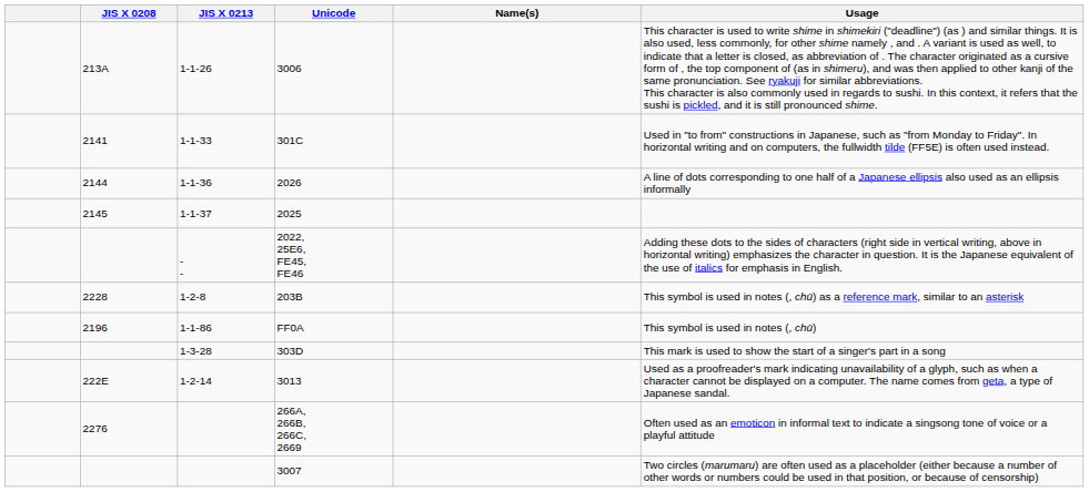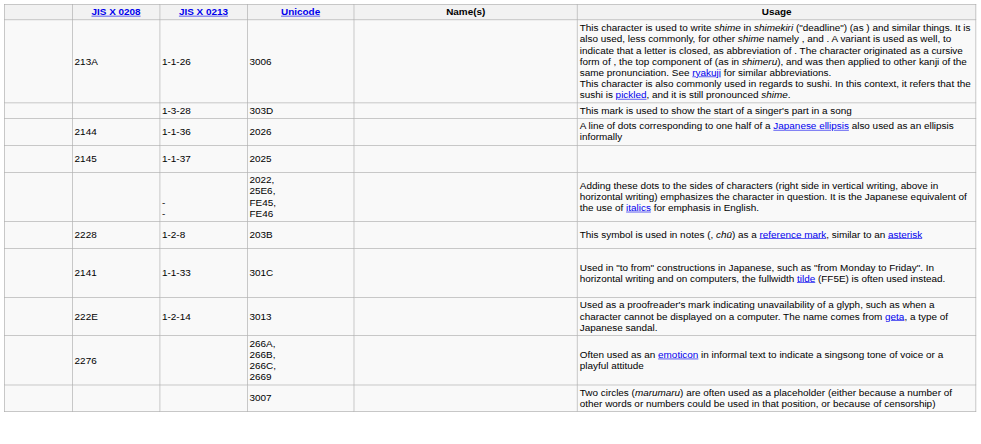rows swapped: 301C <-> 303D
- row: 2196 | 1-1-86 | FF0A | This symbol is used in notes (, chū)
